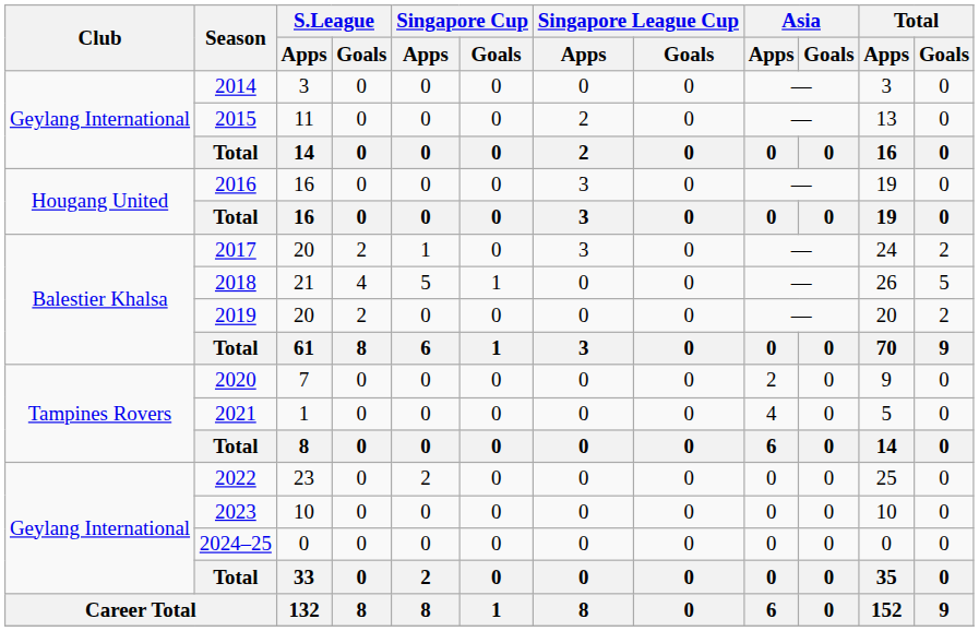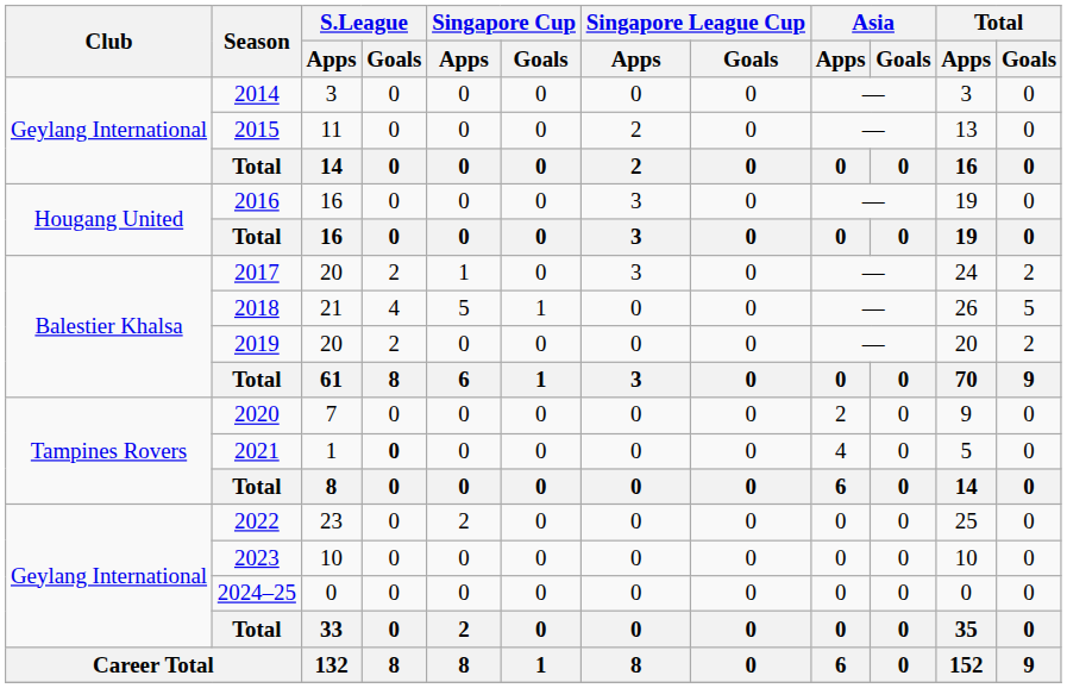2021 | S.League / Goals: normal -> bold
